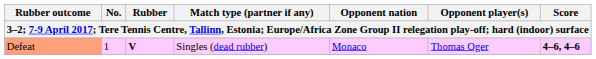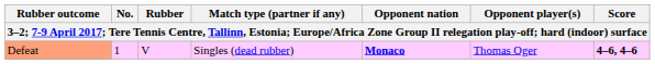Defeat | Rubber: bold -> normal
Defeat | Opponent nation: normal -> bold
